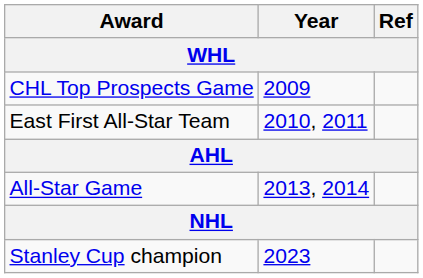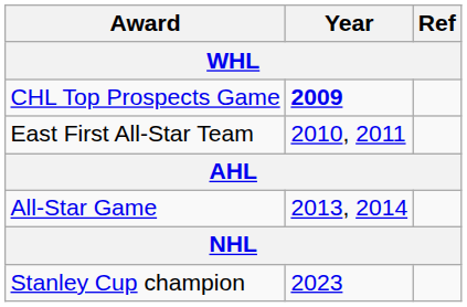CHL Top Prospects Game | Year: normal -> bold
